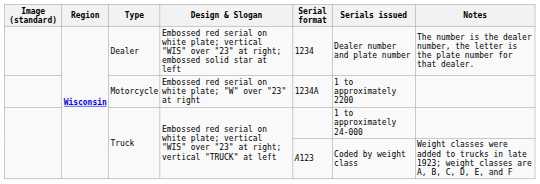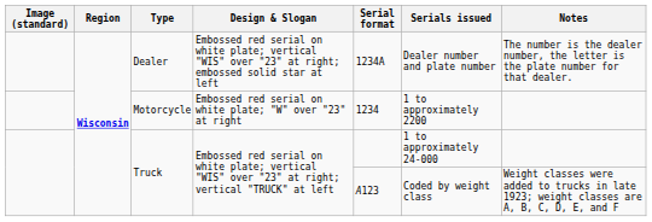Dealer | Serial format: 1234 -> 1234A
Motorcycle | Serial format: 1234A -> 1234
